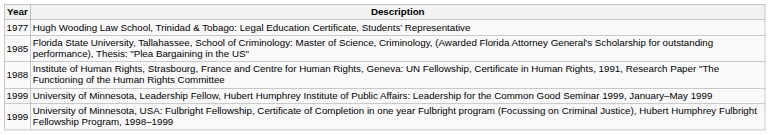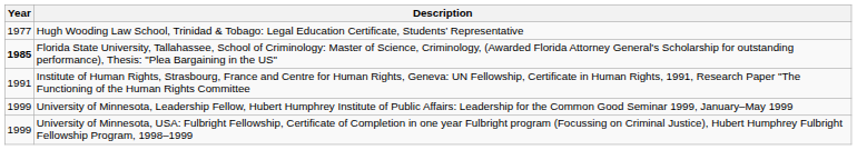row 3 | Year: normal -> bold
row 4 | Year: 1988 -> 1991
